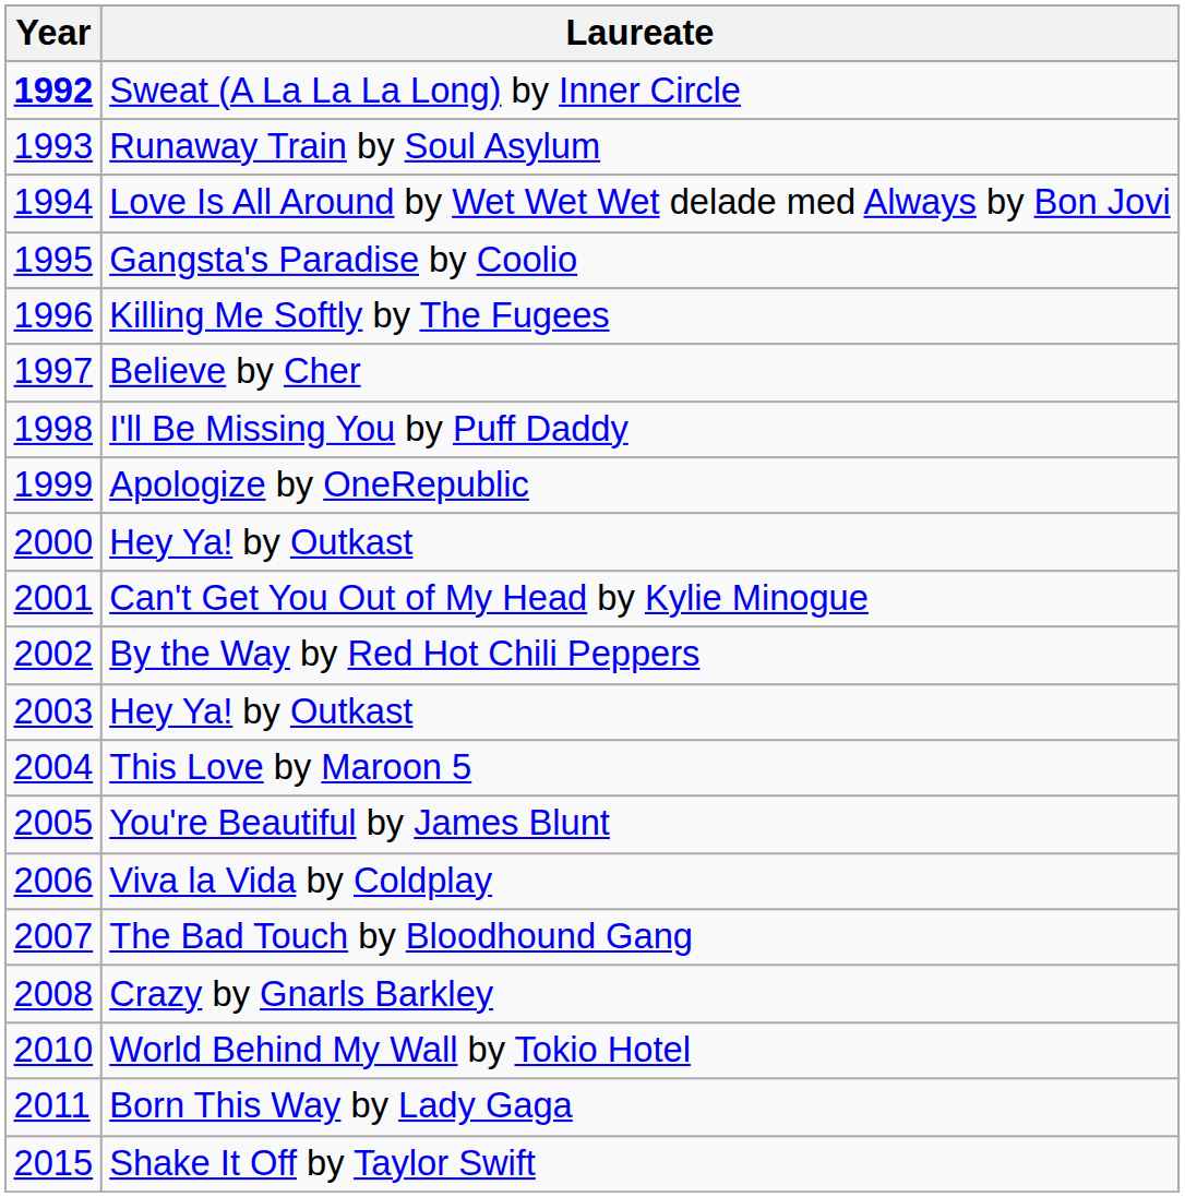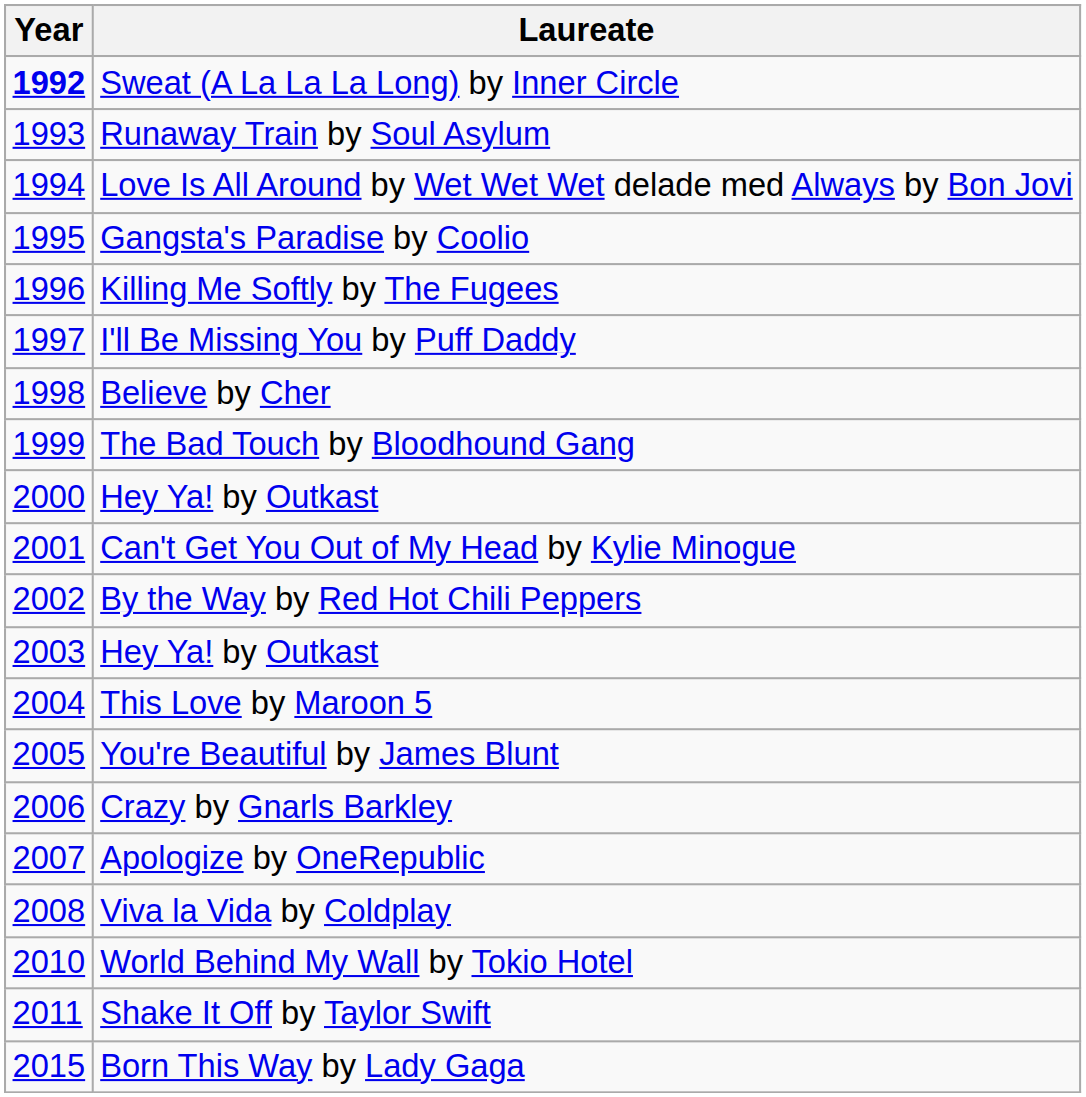row 7 | Laureate: Believe by Cher -> I'll Be Missing You by Puff Daddy
row 8 | Laureate: I'll Be Missing You by Puff Daddy -> Believe by Cher
row 9 | Laureate: Apologize by OneRepublic -> The Bad Touch by Bloodhound Gang
row 16 | Laureate: Viva la Vida by Coldplay -> Crazy by Gnarls Barkley
row 17 | Laureate: The Bad Touch by Bloodhound Gang -> Apologize by OneRepublic
row 18 | Laureate: Crazy by Gnarls Barkley -> Viva la Vida by Coldplay
row 20 | Laureate: Born This Way by Lady Gaga -> Shake It Off by Taylor Swift
row 21 | Laureate: Shake It Off by Taylor Swift -> Born This Way by Lady Gaga
